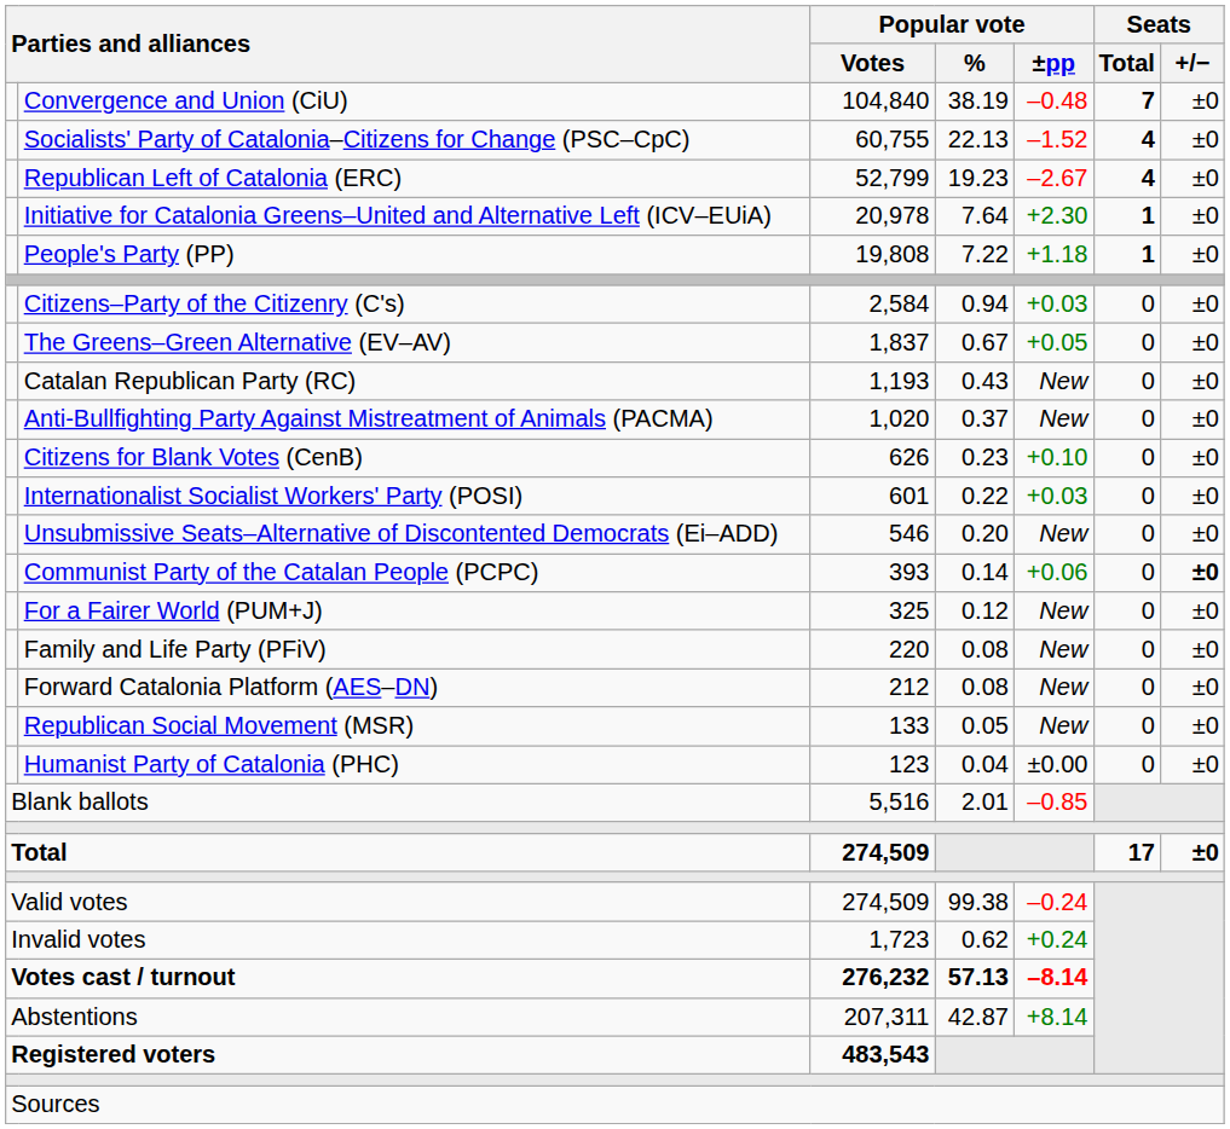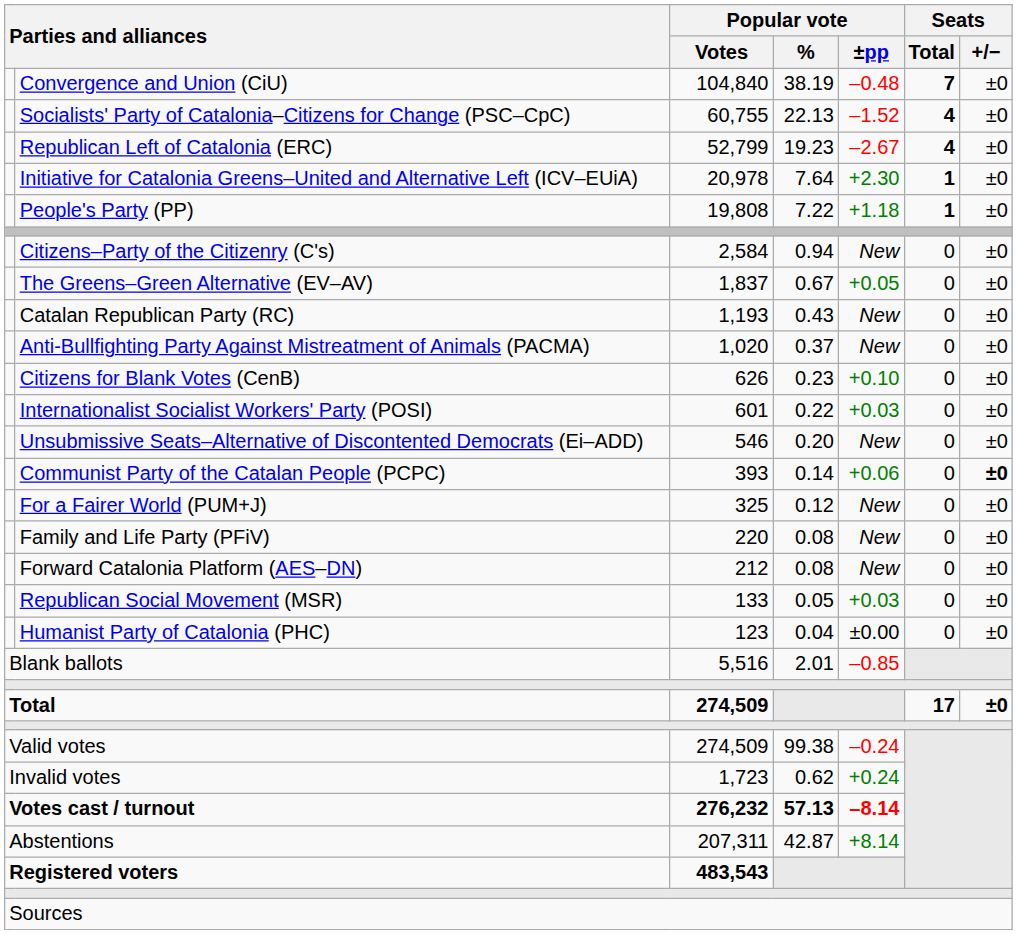Citizens–Party of the Citizenry (C's) | Popular vote / ±pp: +0.03 -> New
Republican Social Movement (MSR) | Popular vote / ±pp: New -> +0.03
